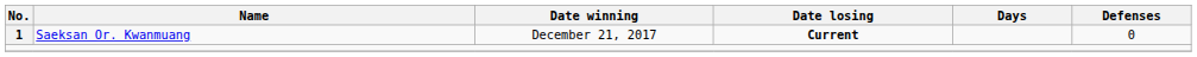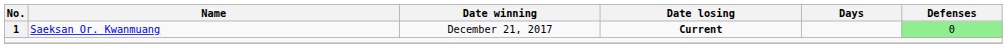Saeksan Or. Kwanmuang | Defenses: no background -> lightgreen background
